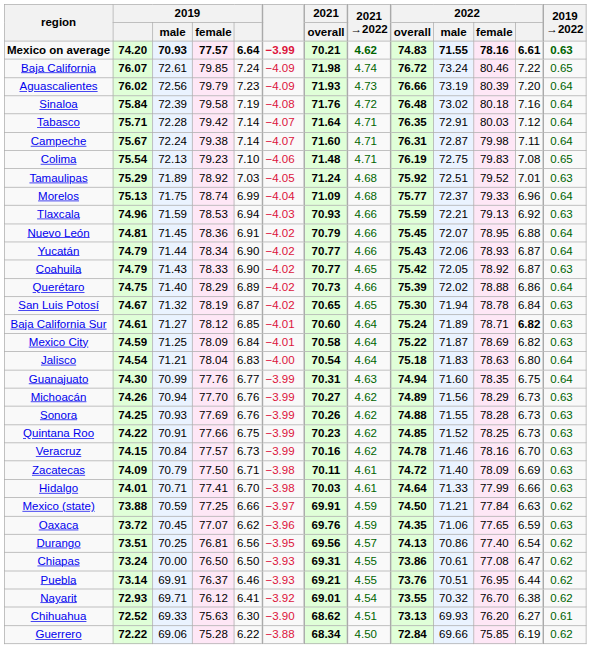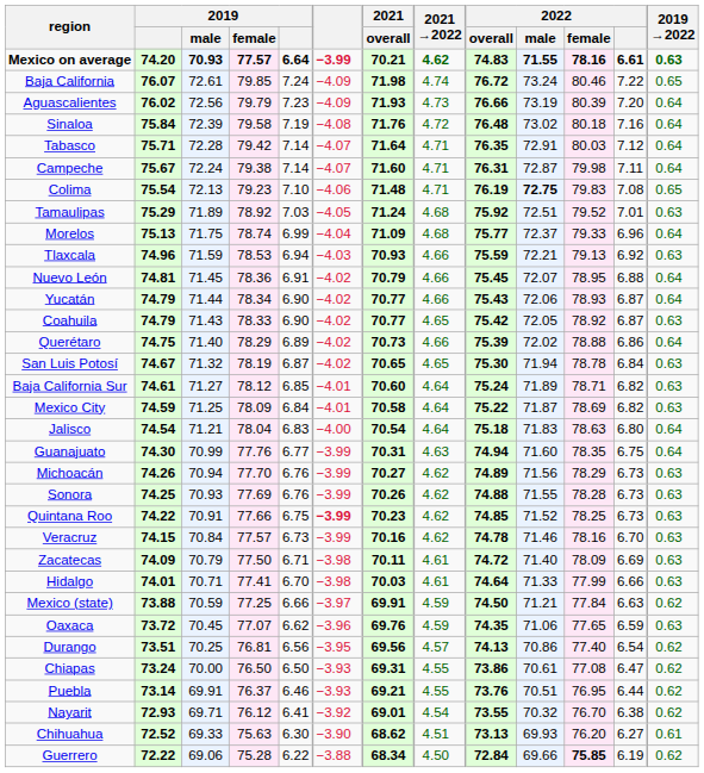Colima | 2022 / male: normal -> bold
Baja California Sur | 2022: bold -> normal
Quintana Roo | column 6: normal -> bold
Guerrero | 2022 / female: normal -> bold
